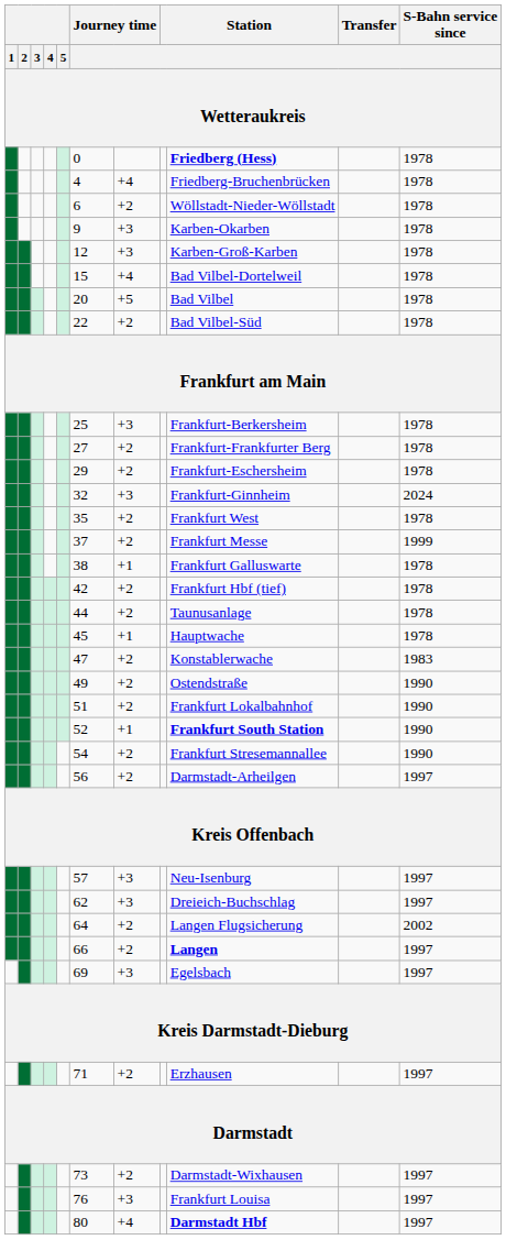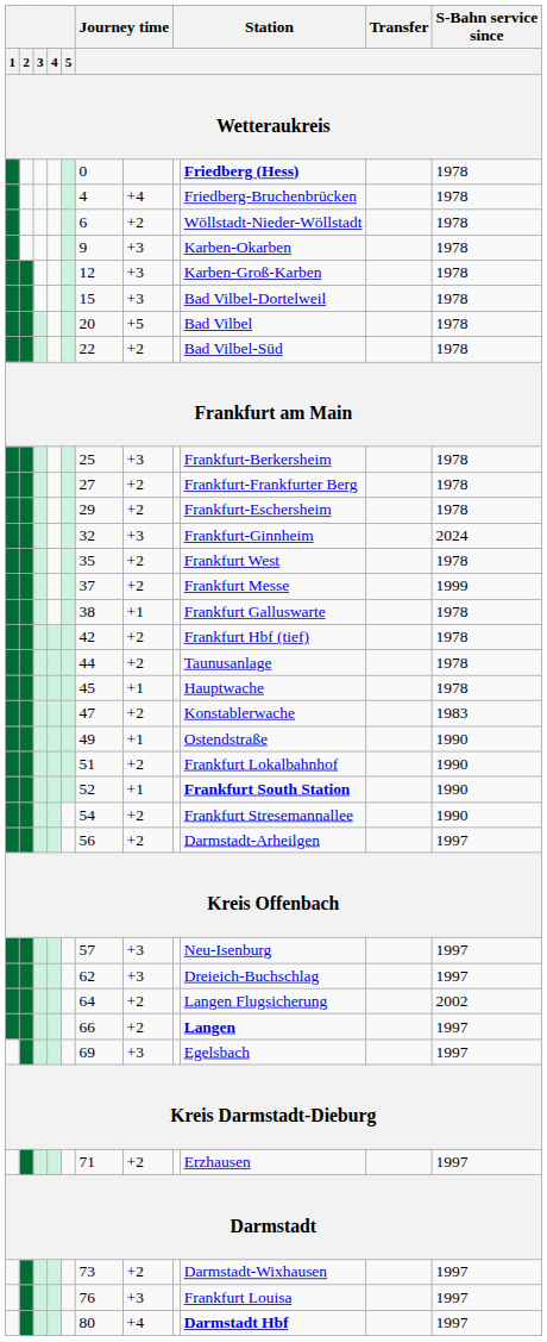row 9 | column 7: +4 -> +3
row 24 | column 7: +2 -> +1
